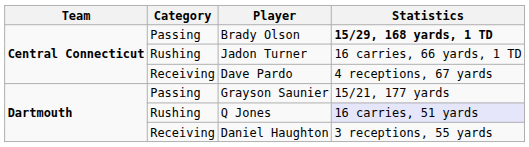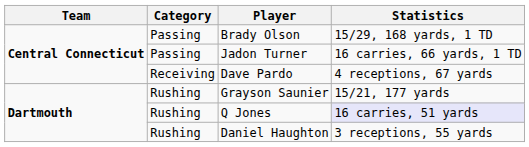Brady Olson | Statistics: bold -> normal
Jadon Turner | Category: Rushing -> Passing
Grayson Saunier | Category: Passing -> Rushing
Daniel Haughton | Category: Receiving -> Rushing
